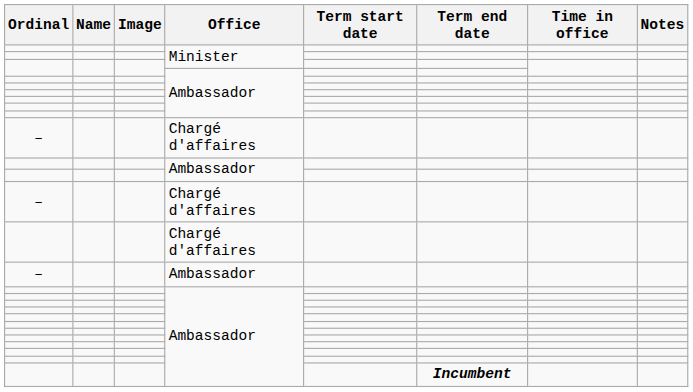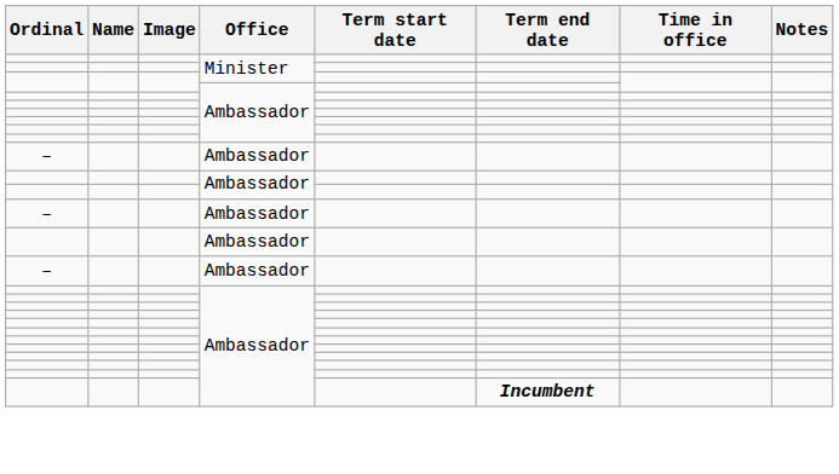row 12 | Office: Chargé d'affaires -> Ambassador
row 15 | Office: Chargé d'affaires -> Ambassador
row 16 | Office: Chargé d'affaires -> Ambassador
